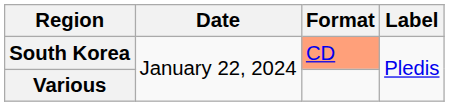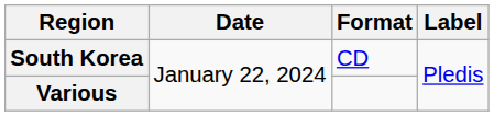South Korea | Format: lightsalmon background -> no background
